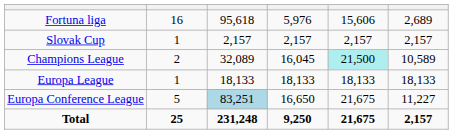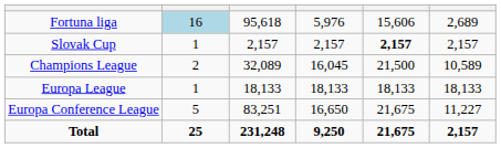Fortuna liga | column 2: no background -> lightblue background
Slovak Cup | column 5: normal -> bold
Champions League | column 5: paleturquoise background -> no background
Europa Conference League | column 3: lightblue background -> no background
